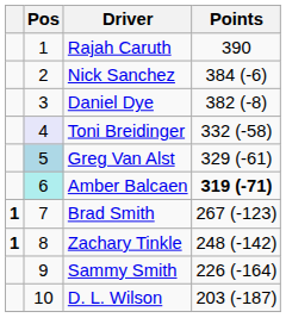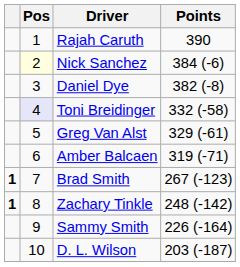Nick Sanchez | Pos: no background -> lightyellow background
Greg Van Alst | Pos: lightblue background -> no background
Amber Balcaen | Pos: paleturquoise background -> no background
Amber Balcaen | Points: bold -> normal
